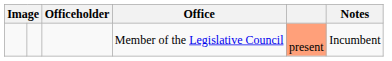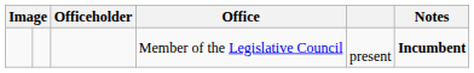Member of the Legislative Council | column 5: lightsalmon background -> no background
Member of the Legislative Council | Notes: normal -> bold
